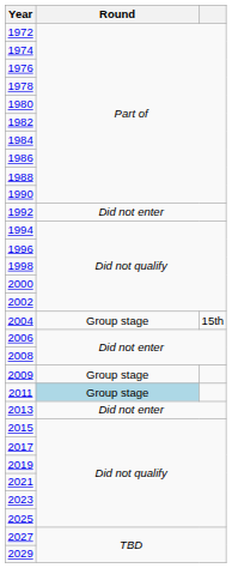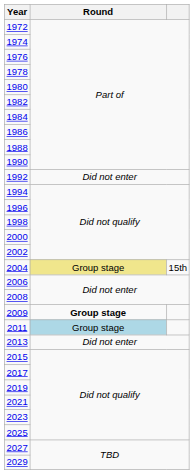2004 | Round: no background -> khaki background
2009 | Round: normal -> bold
